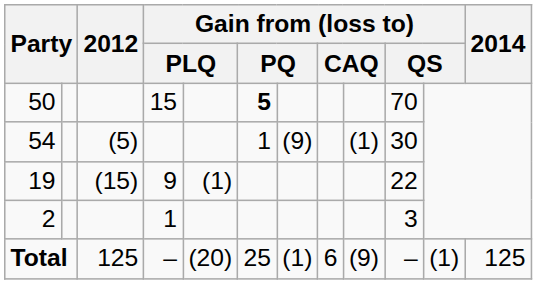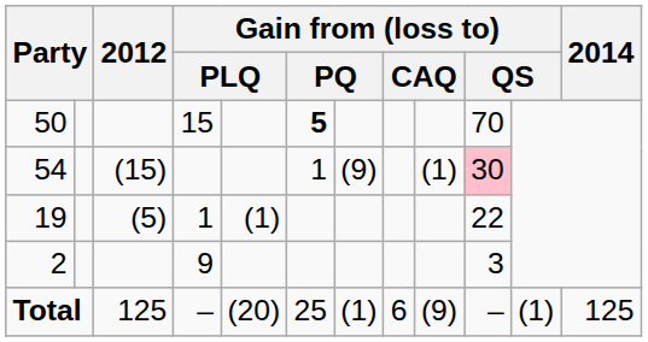54 | 2012: (5) -> (15)
54 | column 10: no background -> pink background
19 | 2012: (15) -> (5)
19 | column 4: 9 -> 1
2 | column 4: 1 -> 9
